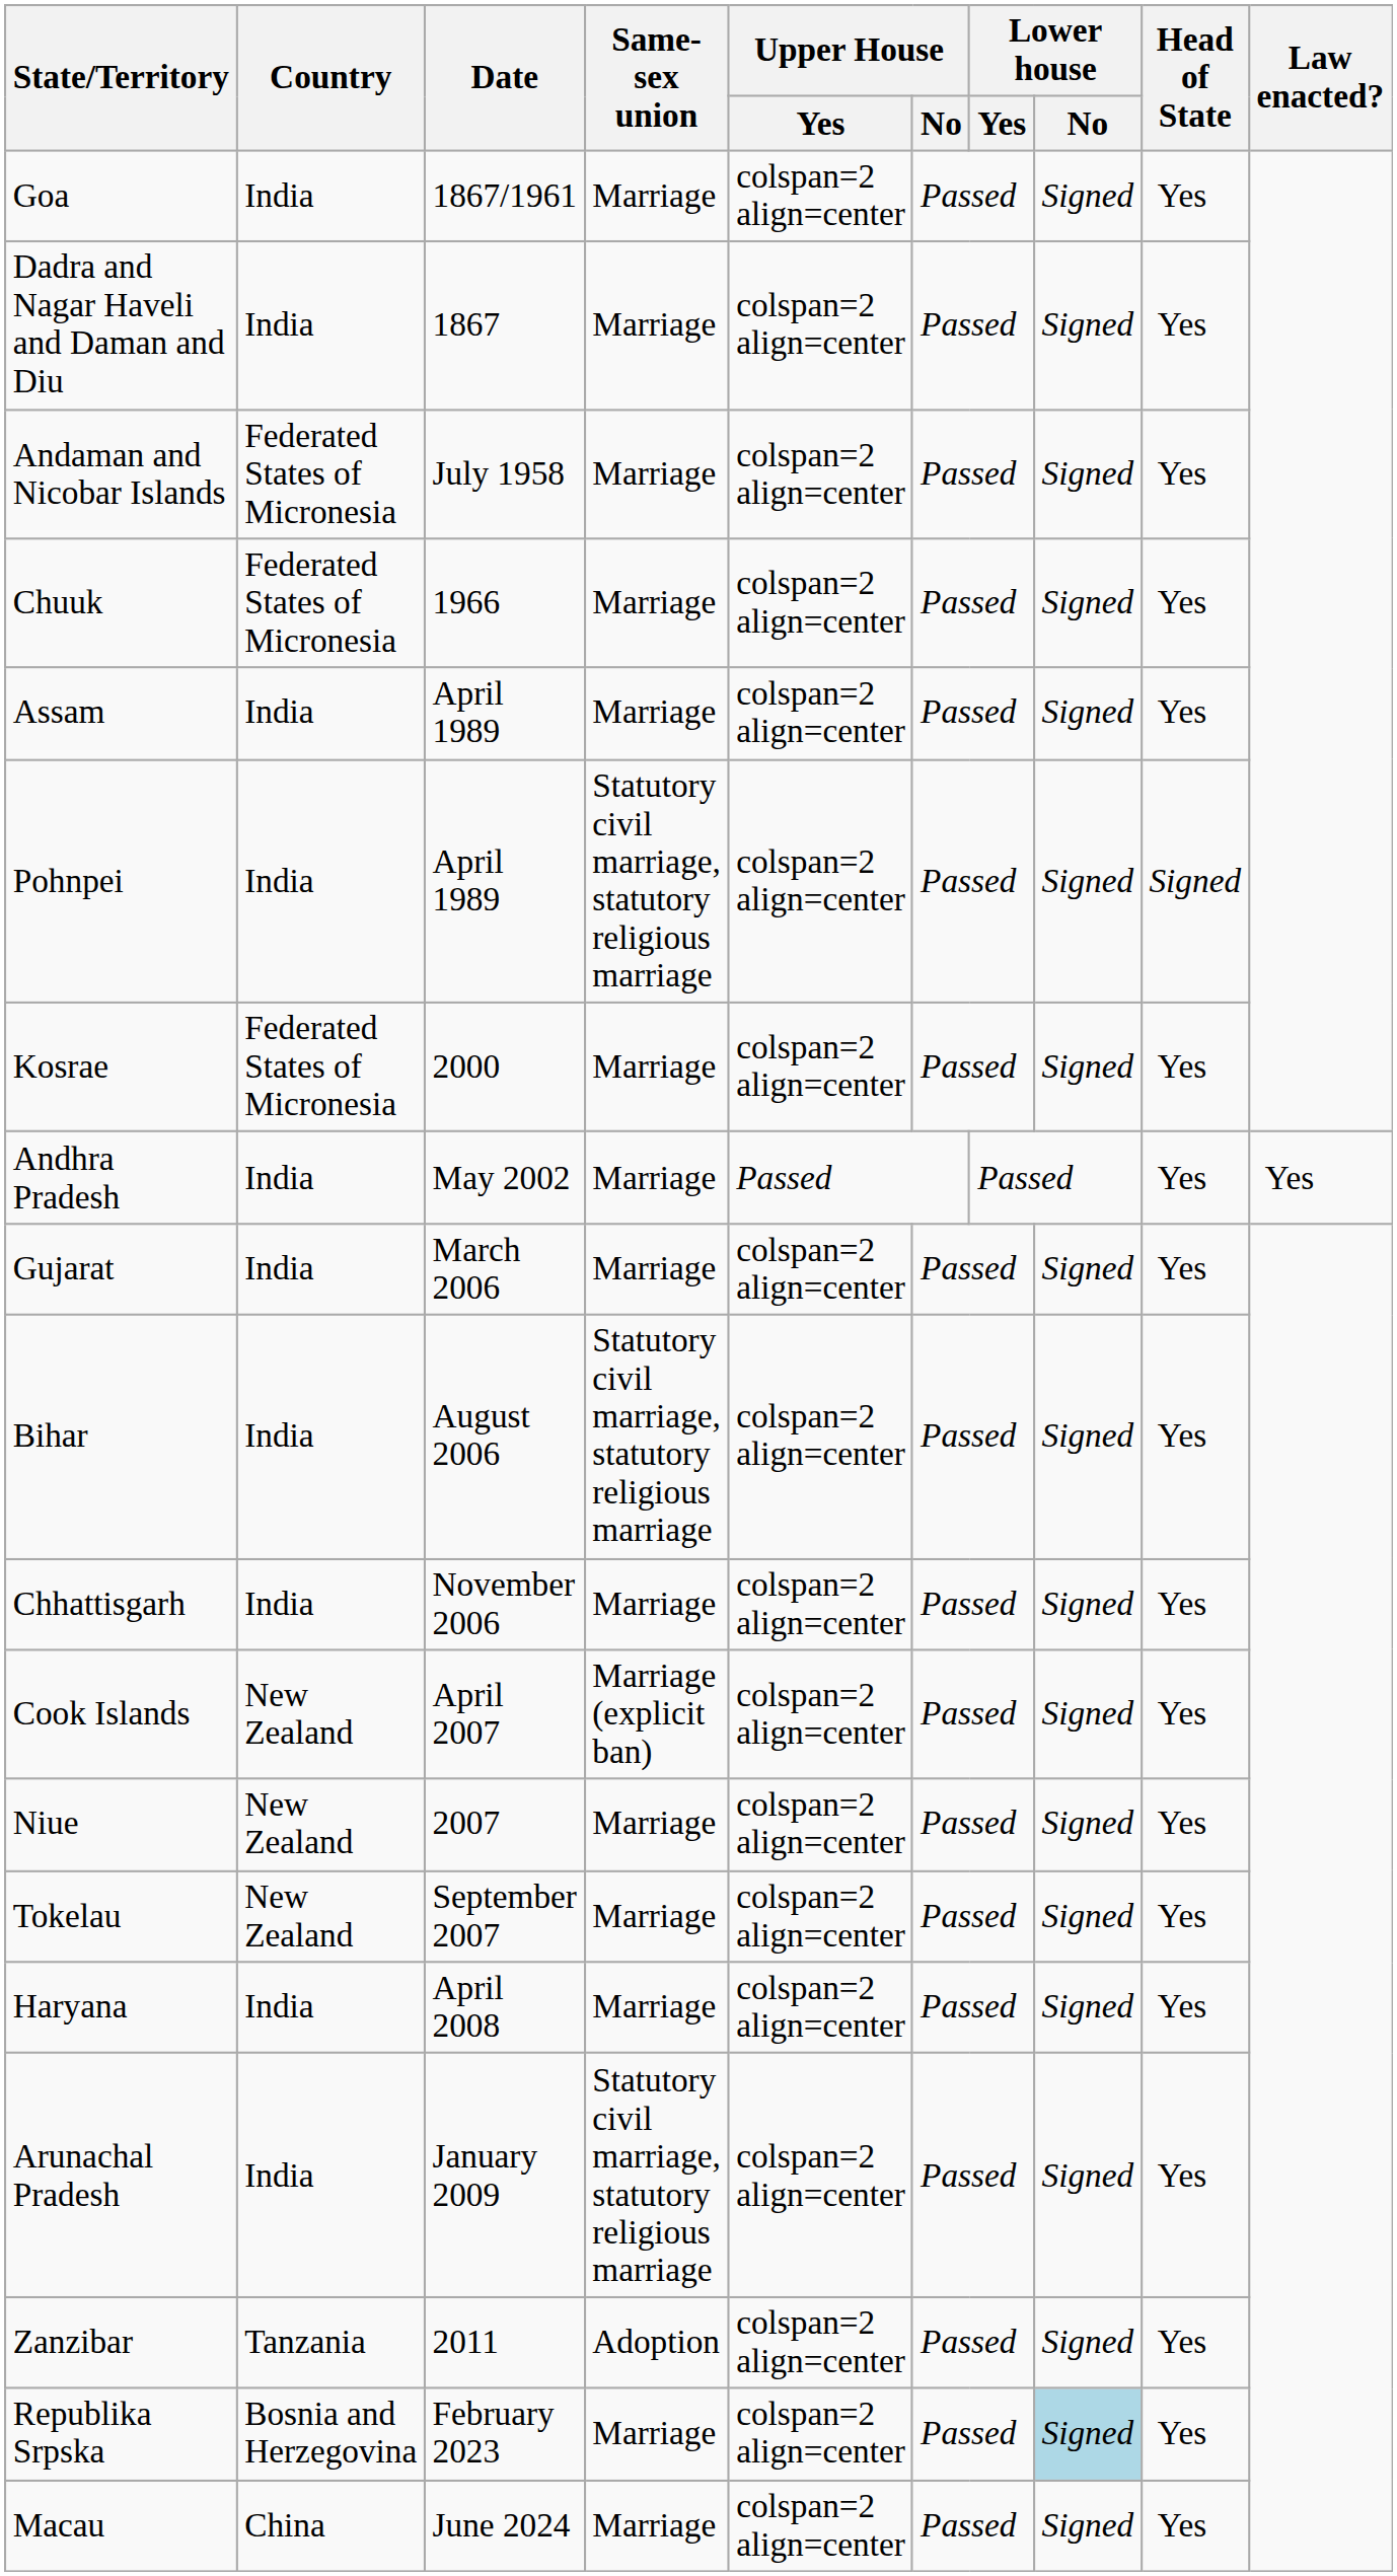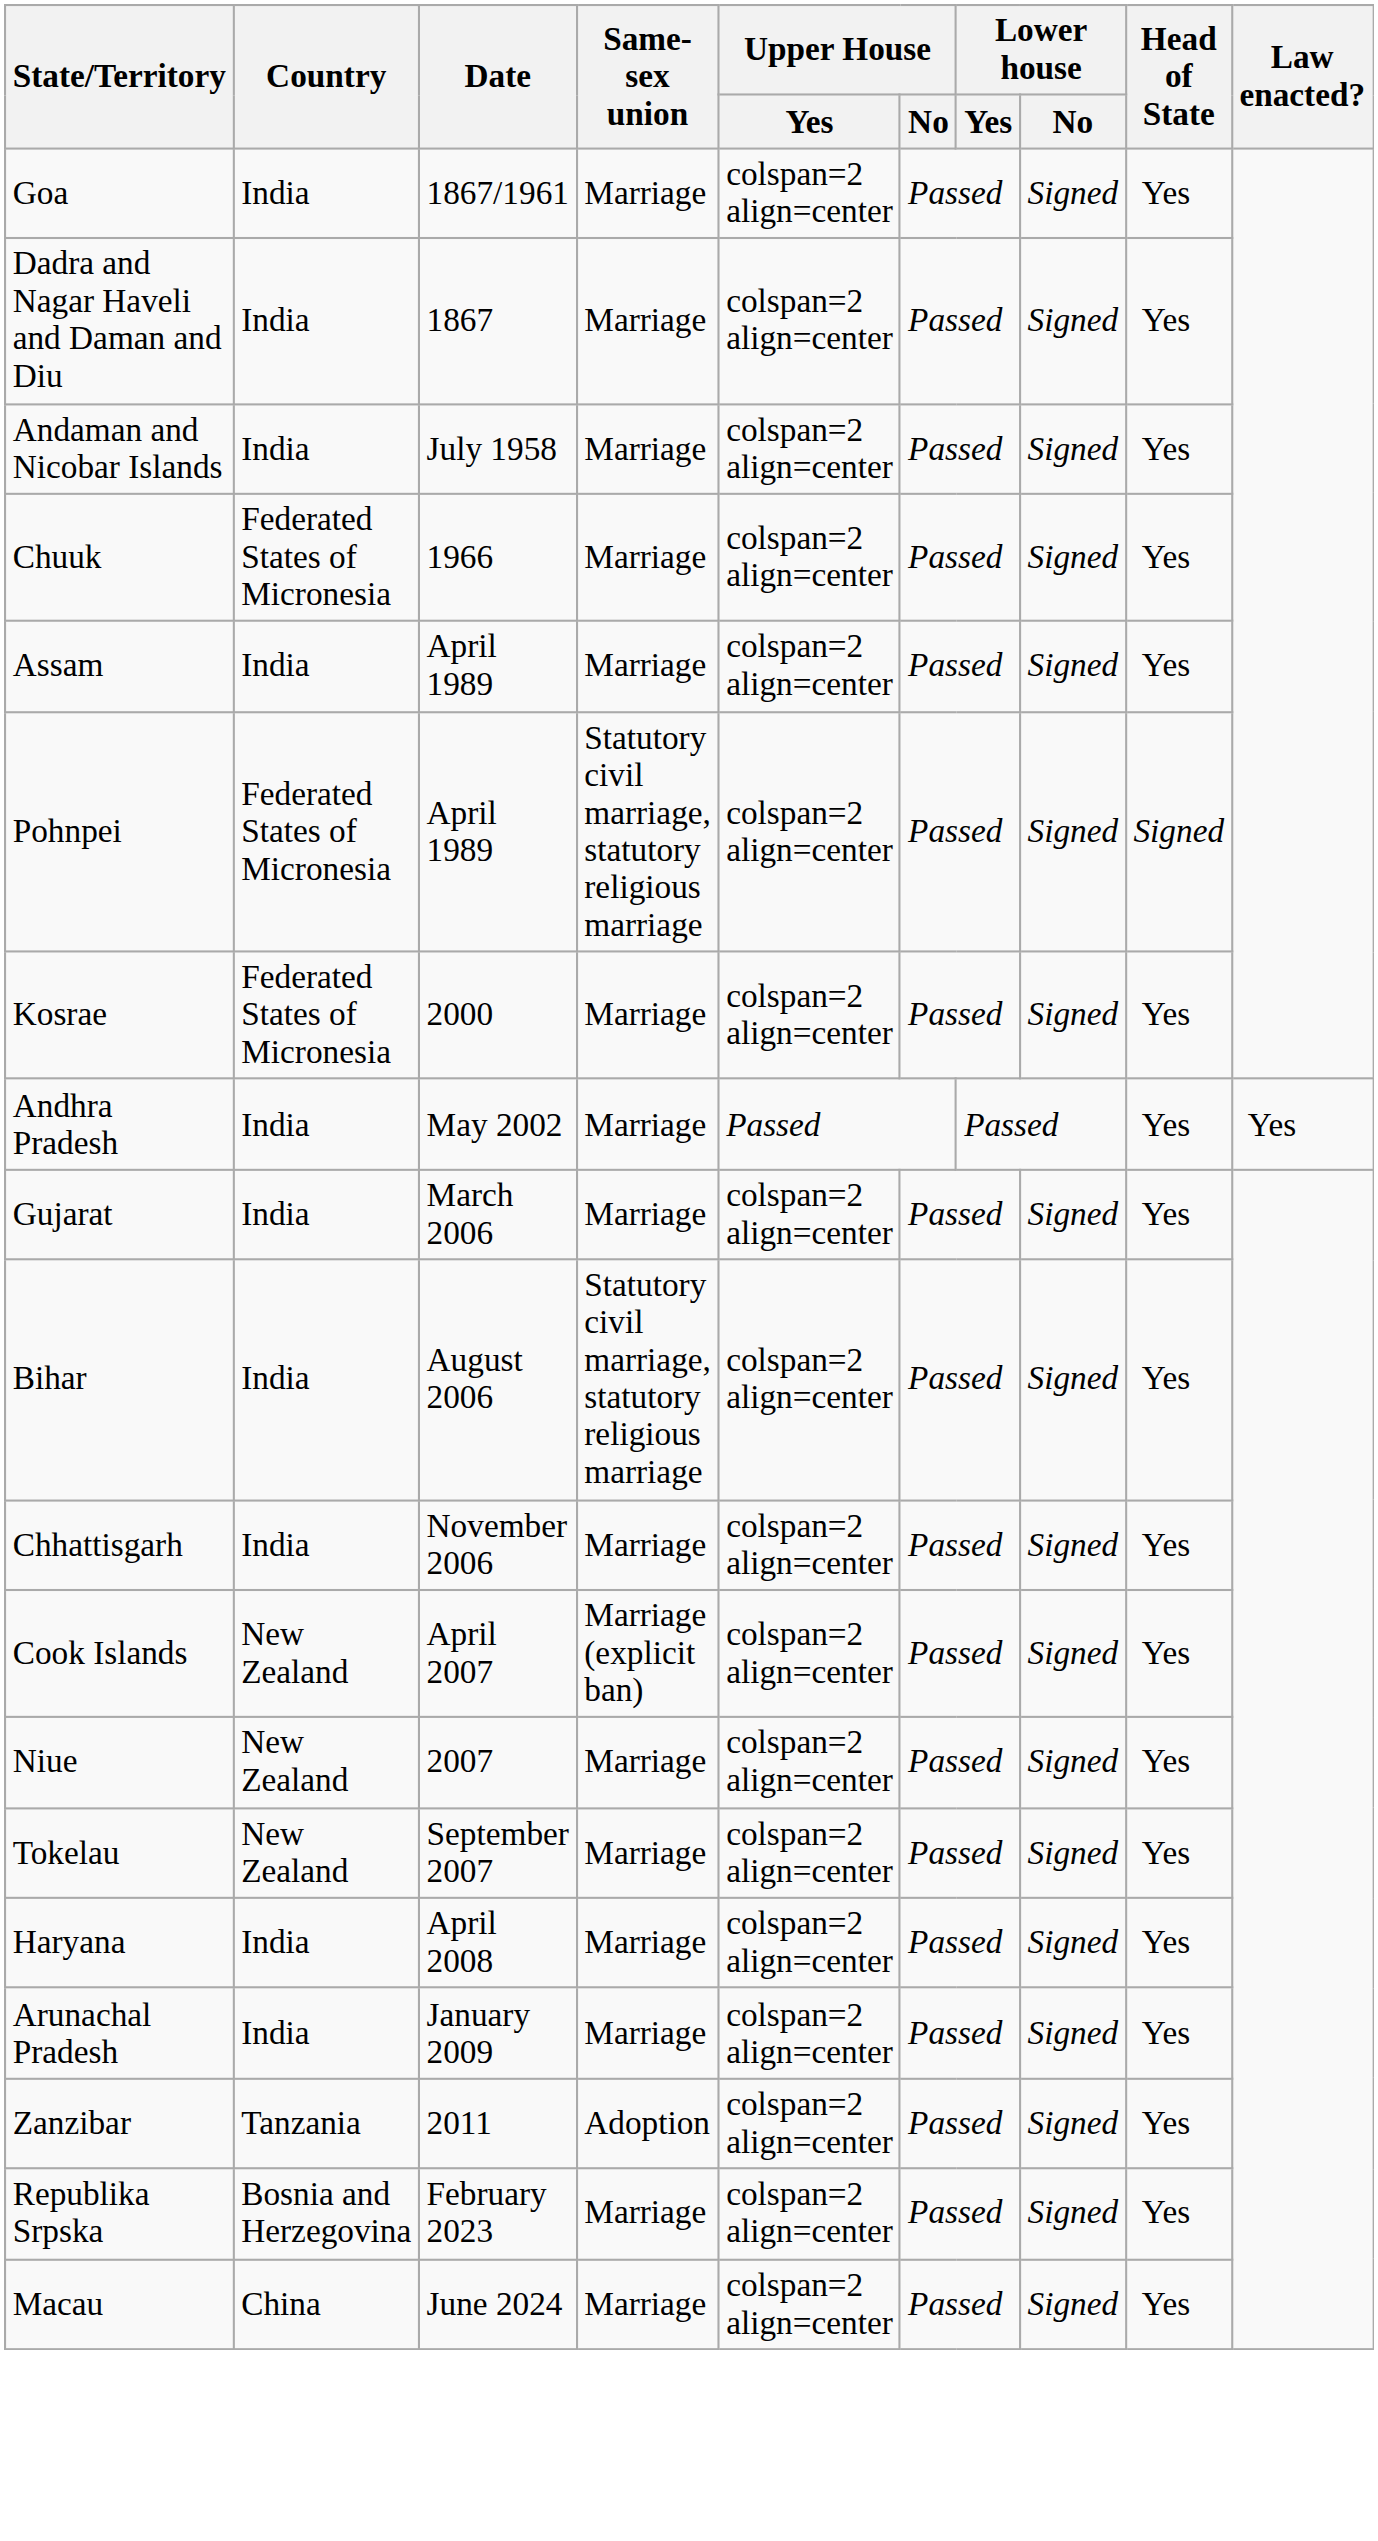Andaman and Nicobar Islands | Country: Federated States of Micronesia -> India
Pohnpei | Country: India -> Federated States of Micronesia
Arunachal Pradesh | Same-sex union: Statutory civil marriage, statutory religious marriage -> Marriage
Republika Srpska | Lower house / No: lightblue background -> no background
